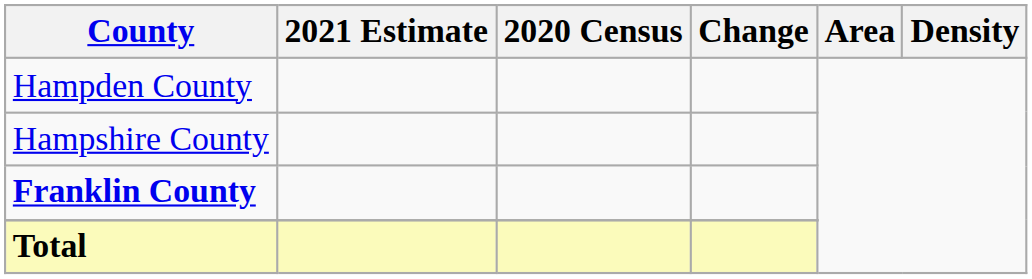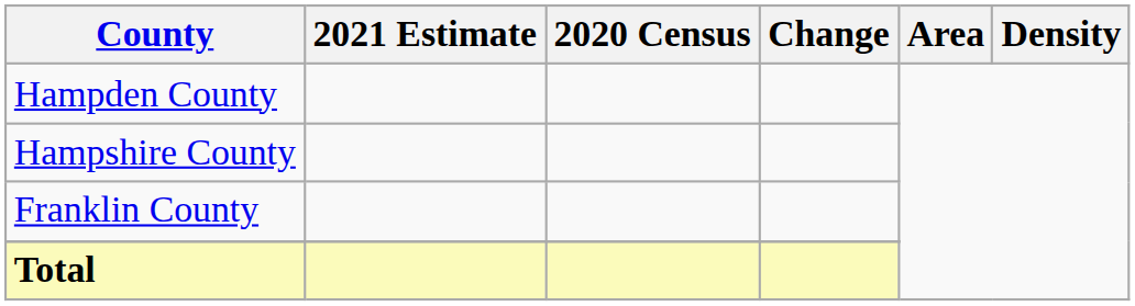Franklin County | County: bold -> normal
